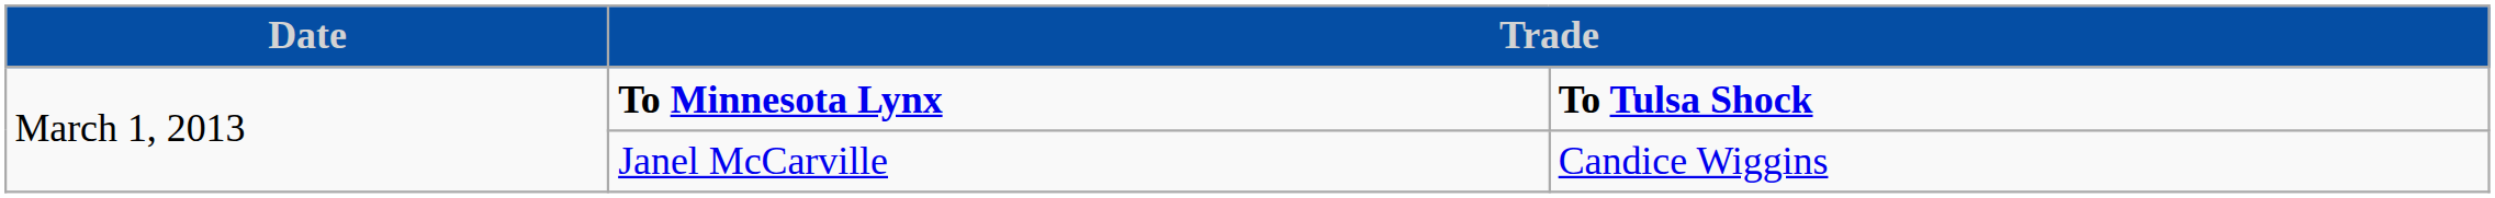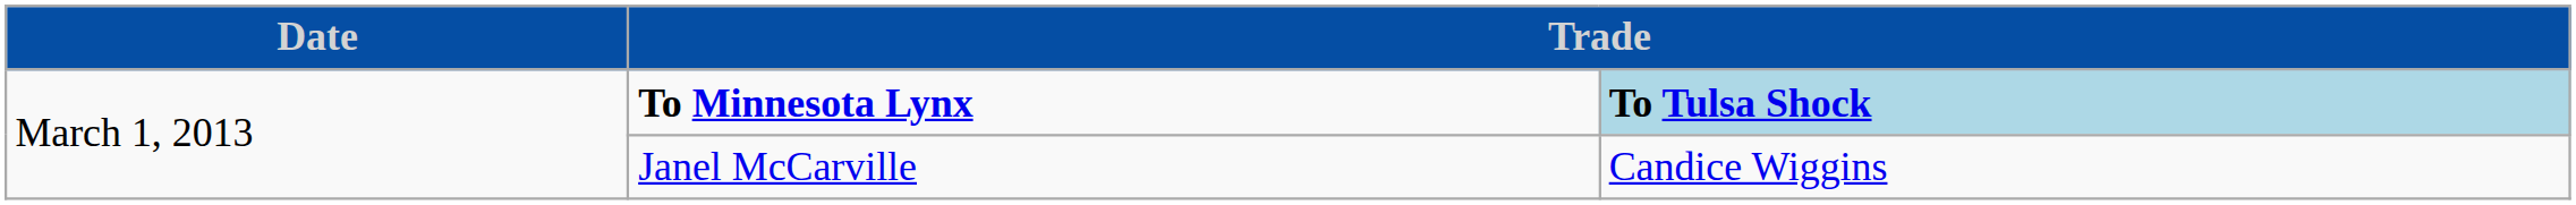To Minnesota Lynx | column 3: no background -> lightblue background
